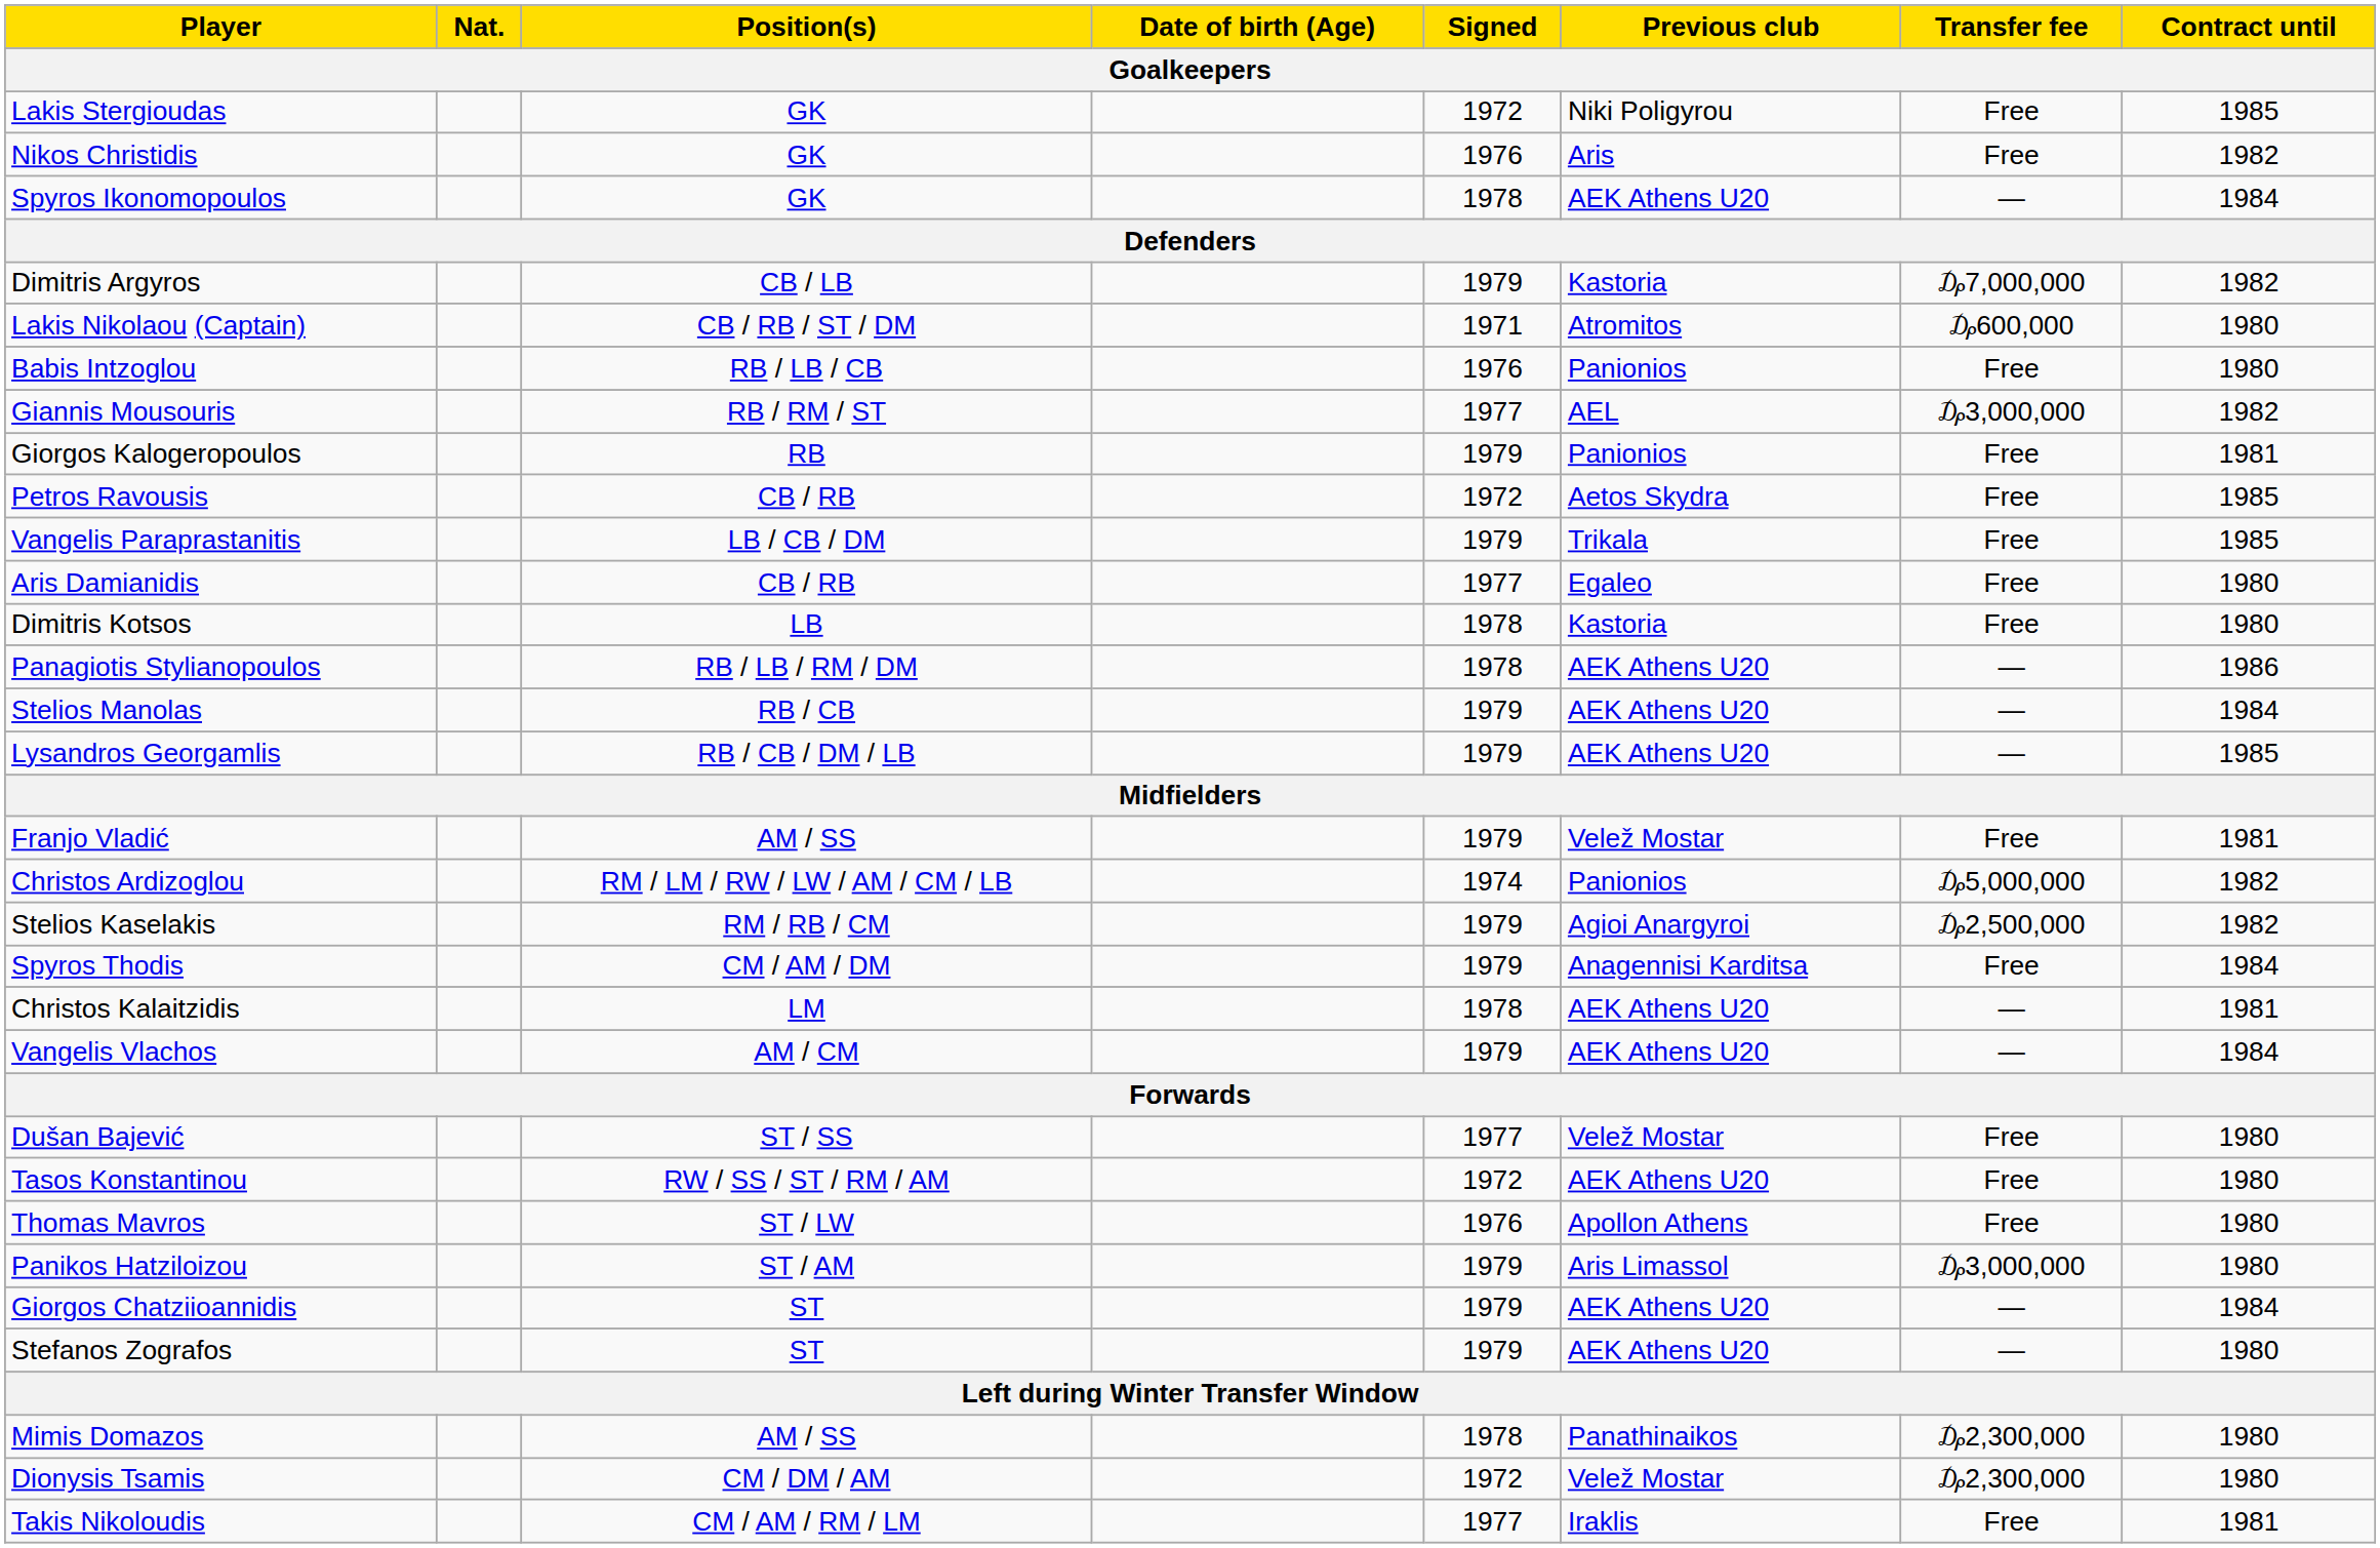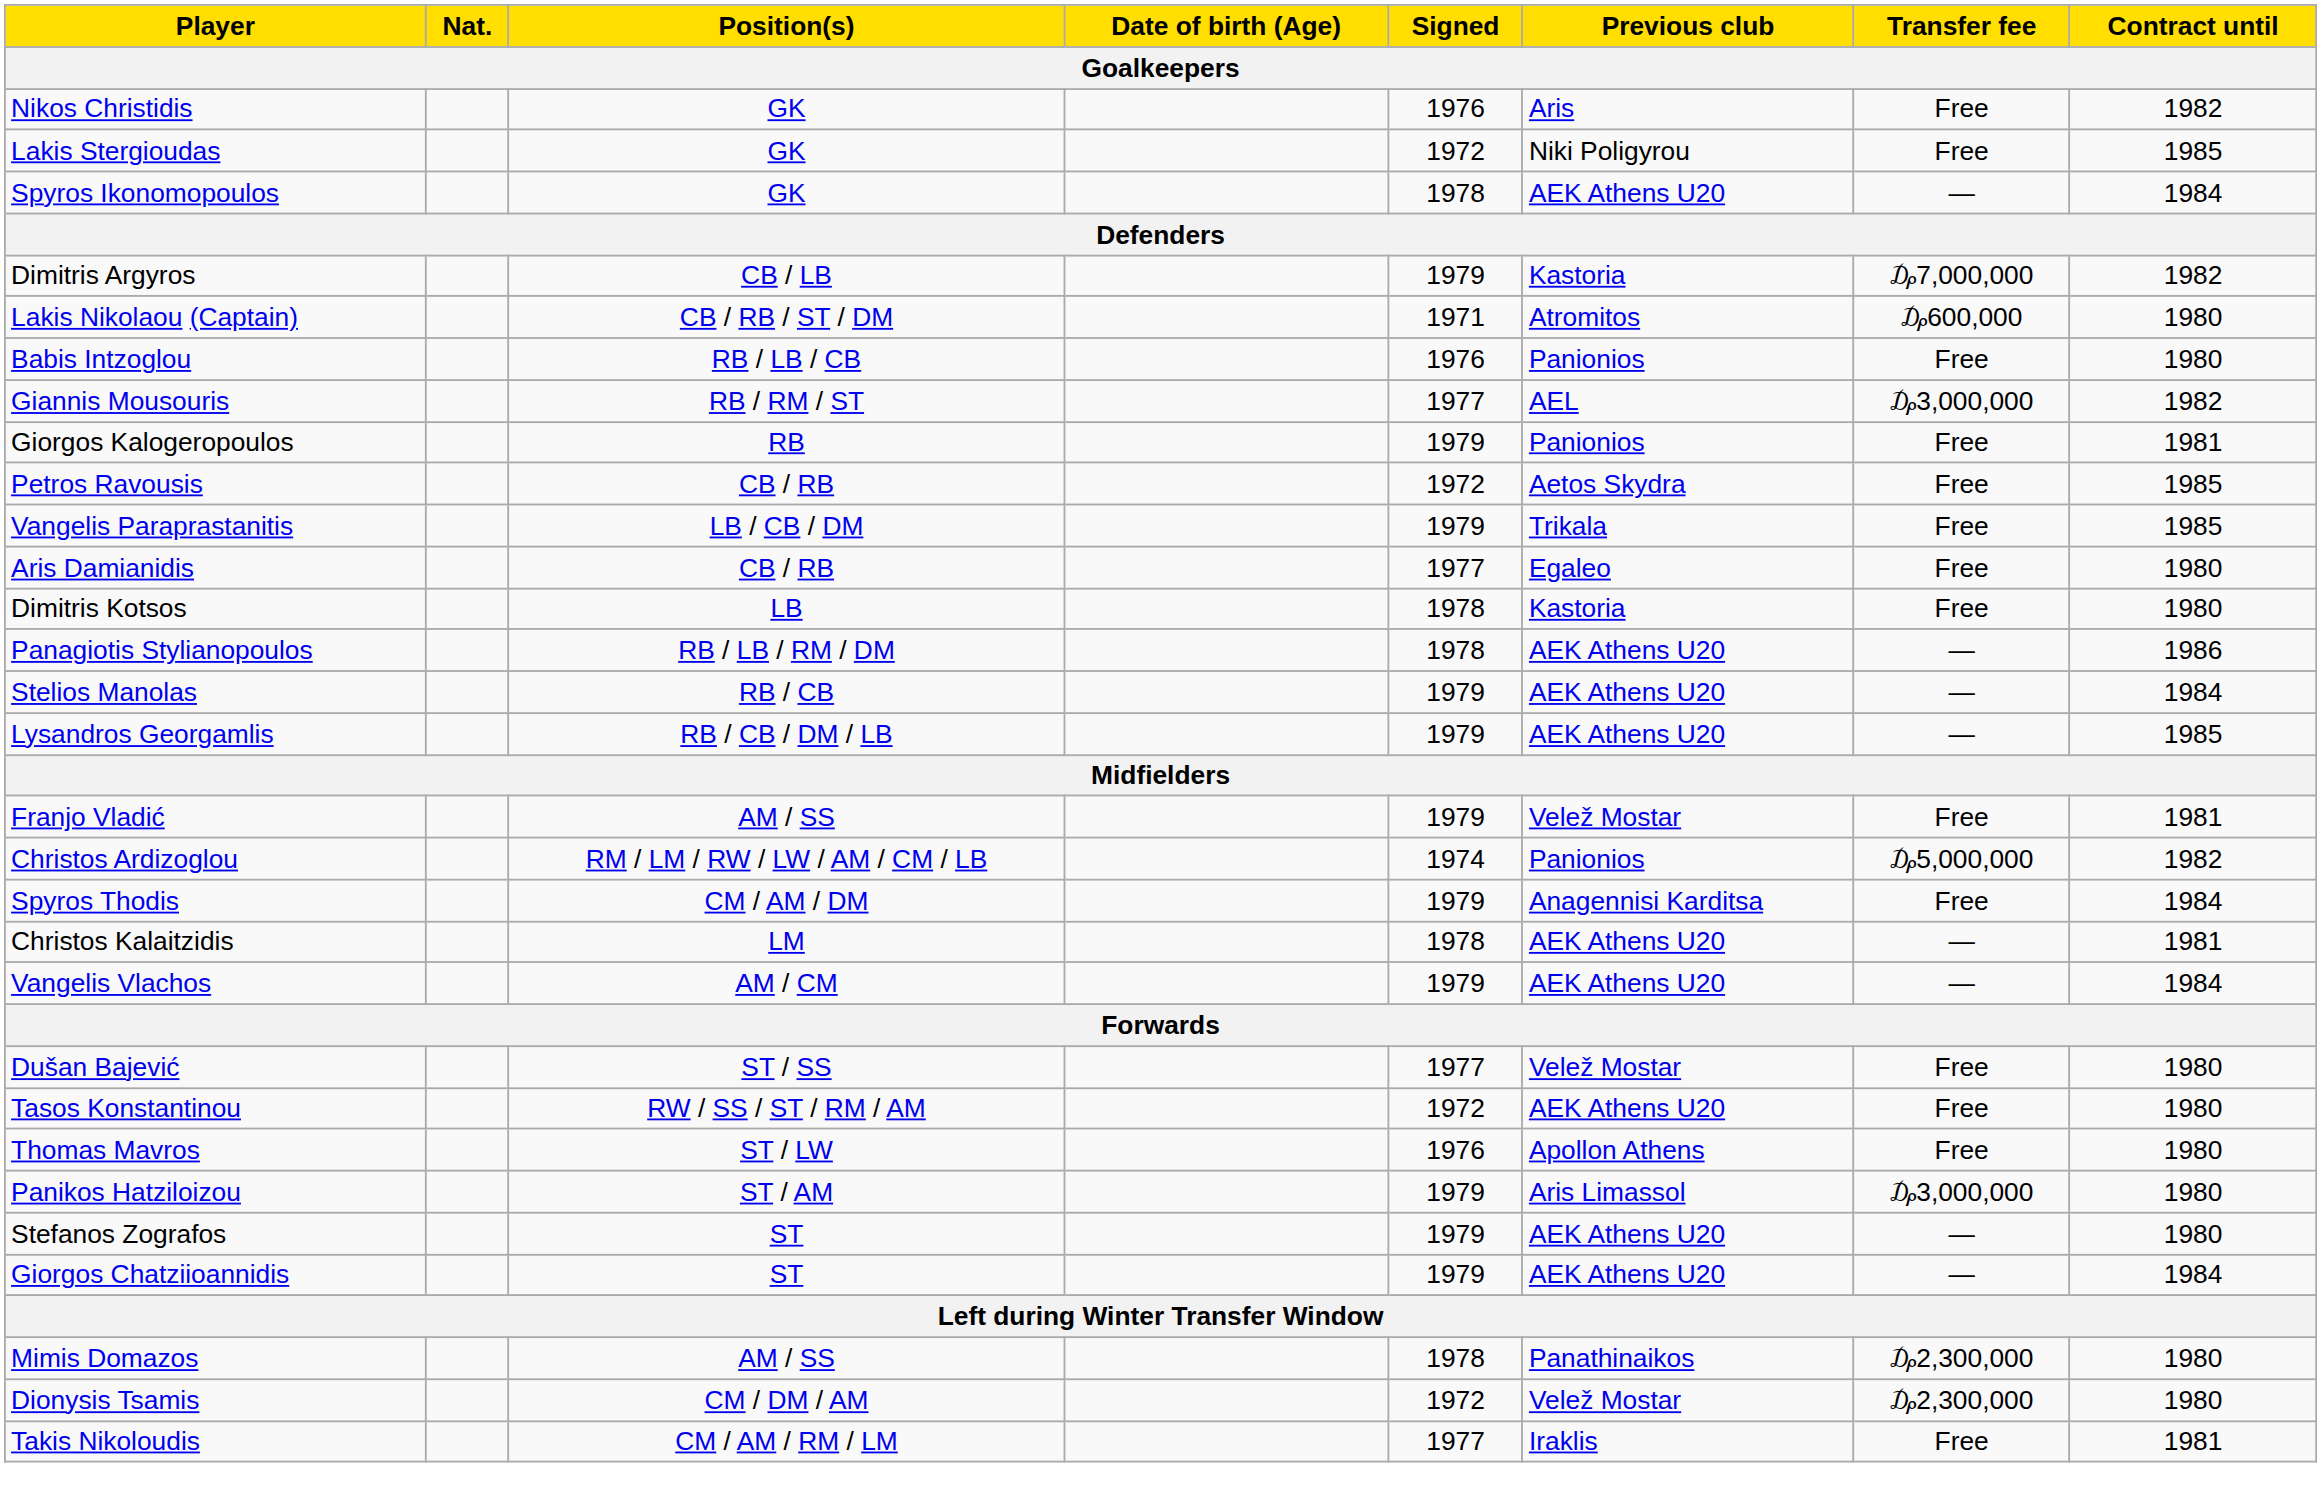rows swapped: Nikos Christidis <-> Lakis Stergioudas
- row: Stelios Kaselakis | RM / RB / CM | 1979 | Agioi Anargyroi | ₯2,500,000 | 1982
rows swapped: Stefanos Zografos <-> Giorgos Chatziioannidis
